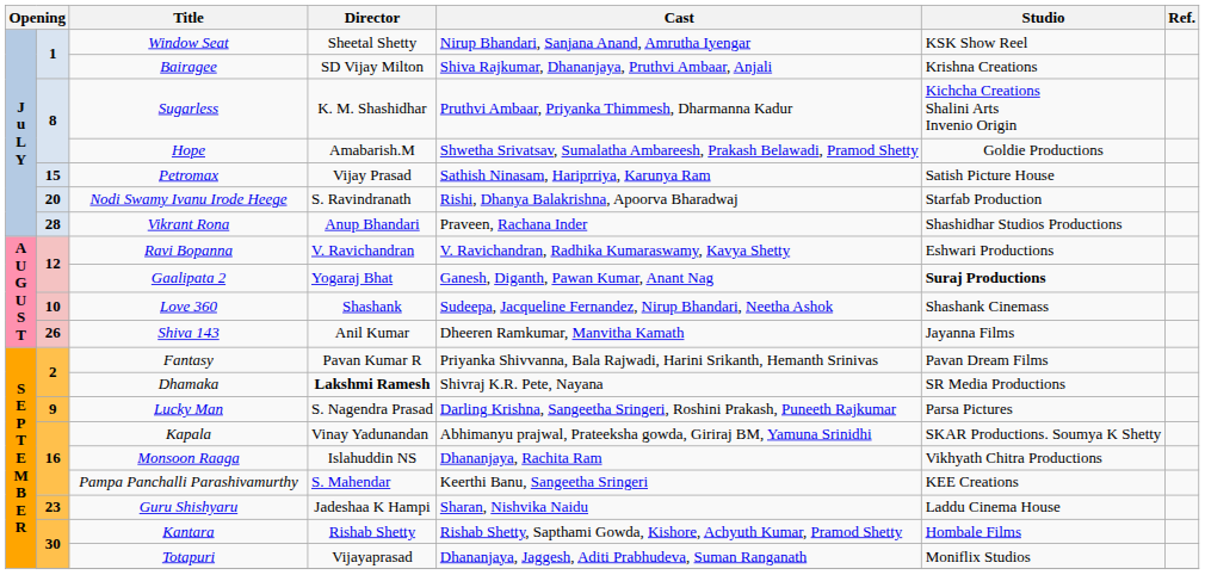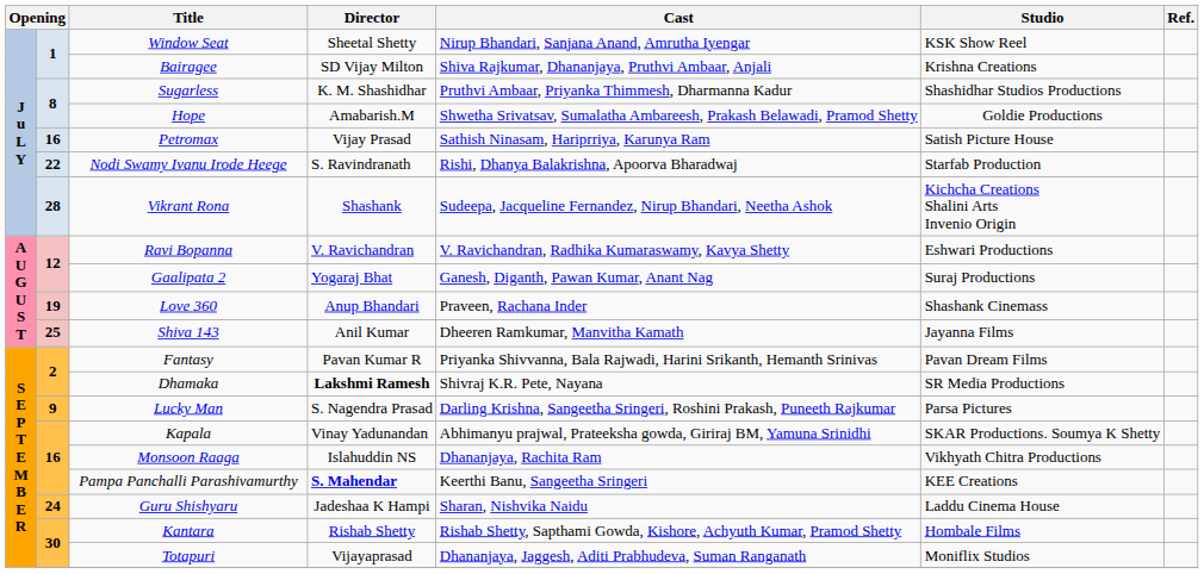Sugarless | Studio: Kichcha Creations Shalini Arts Invenio Origin -> Shashidhar Studios Productions
Petromax | column 2: 15 -> 16
Nodi Swamy Ivanu Irode Heege | column 2: 20 -> 22
Vikrant Rona | Director: Anup Bhandari -> Shashank
Vikrant Rona | Cast: Praveen, Rachana Inder -> Sudeepa, Jacqueline Fernandez, Nirup Bhandari, Neetha Ashok
Vikrant Rona | Studio: Shashidhar Studios Productions -> Kichcha Creations Shalini Arts Invenio Origin
Gaalipata 2 | Studio: bold -> normal
Love 360 | column 2: 10 -> 19
Love 360 | Director: Shashank -> Anup Bhandari
Love 360 | Cast: Sudeepa, Jacqueline Fernandez, Nirup Bhandari, Neetha Ashok -> Praveen, Rachana Inder
Shiva 143 | column 2: 26 -> 25
Pampa Panchalli Parashivamurthy | Director: normal -> bold
Guru Shishyaru | column 2: 23 -> 24
